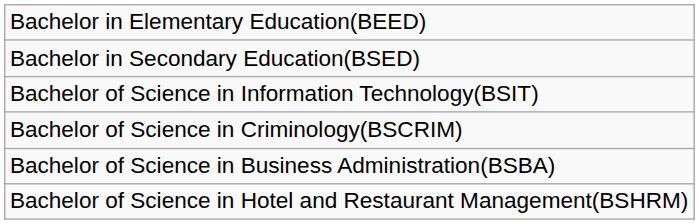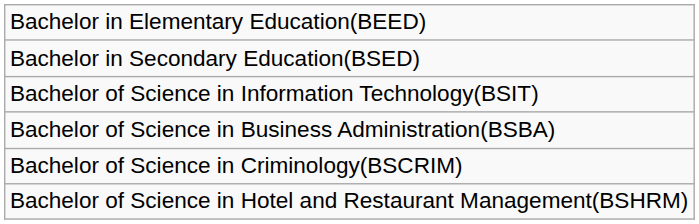row 4 | column 1: Bachelor of Science in Criminology(BSCRIM) -> Bachelor of Science in Business Administration(BSBA)
row 5 | column 1: Bachelor of Science in Business Administration(BSBA) -> Bachelor of Science in Criminology(BSCRIM)
